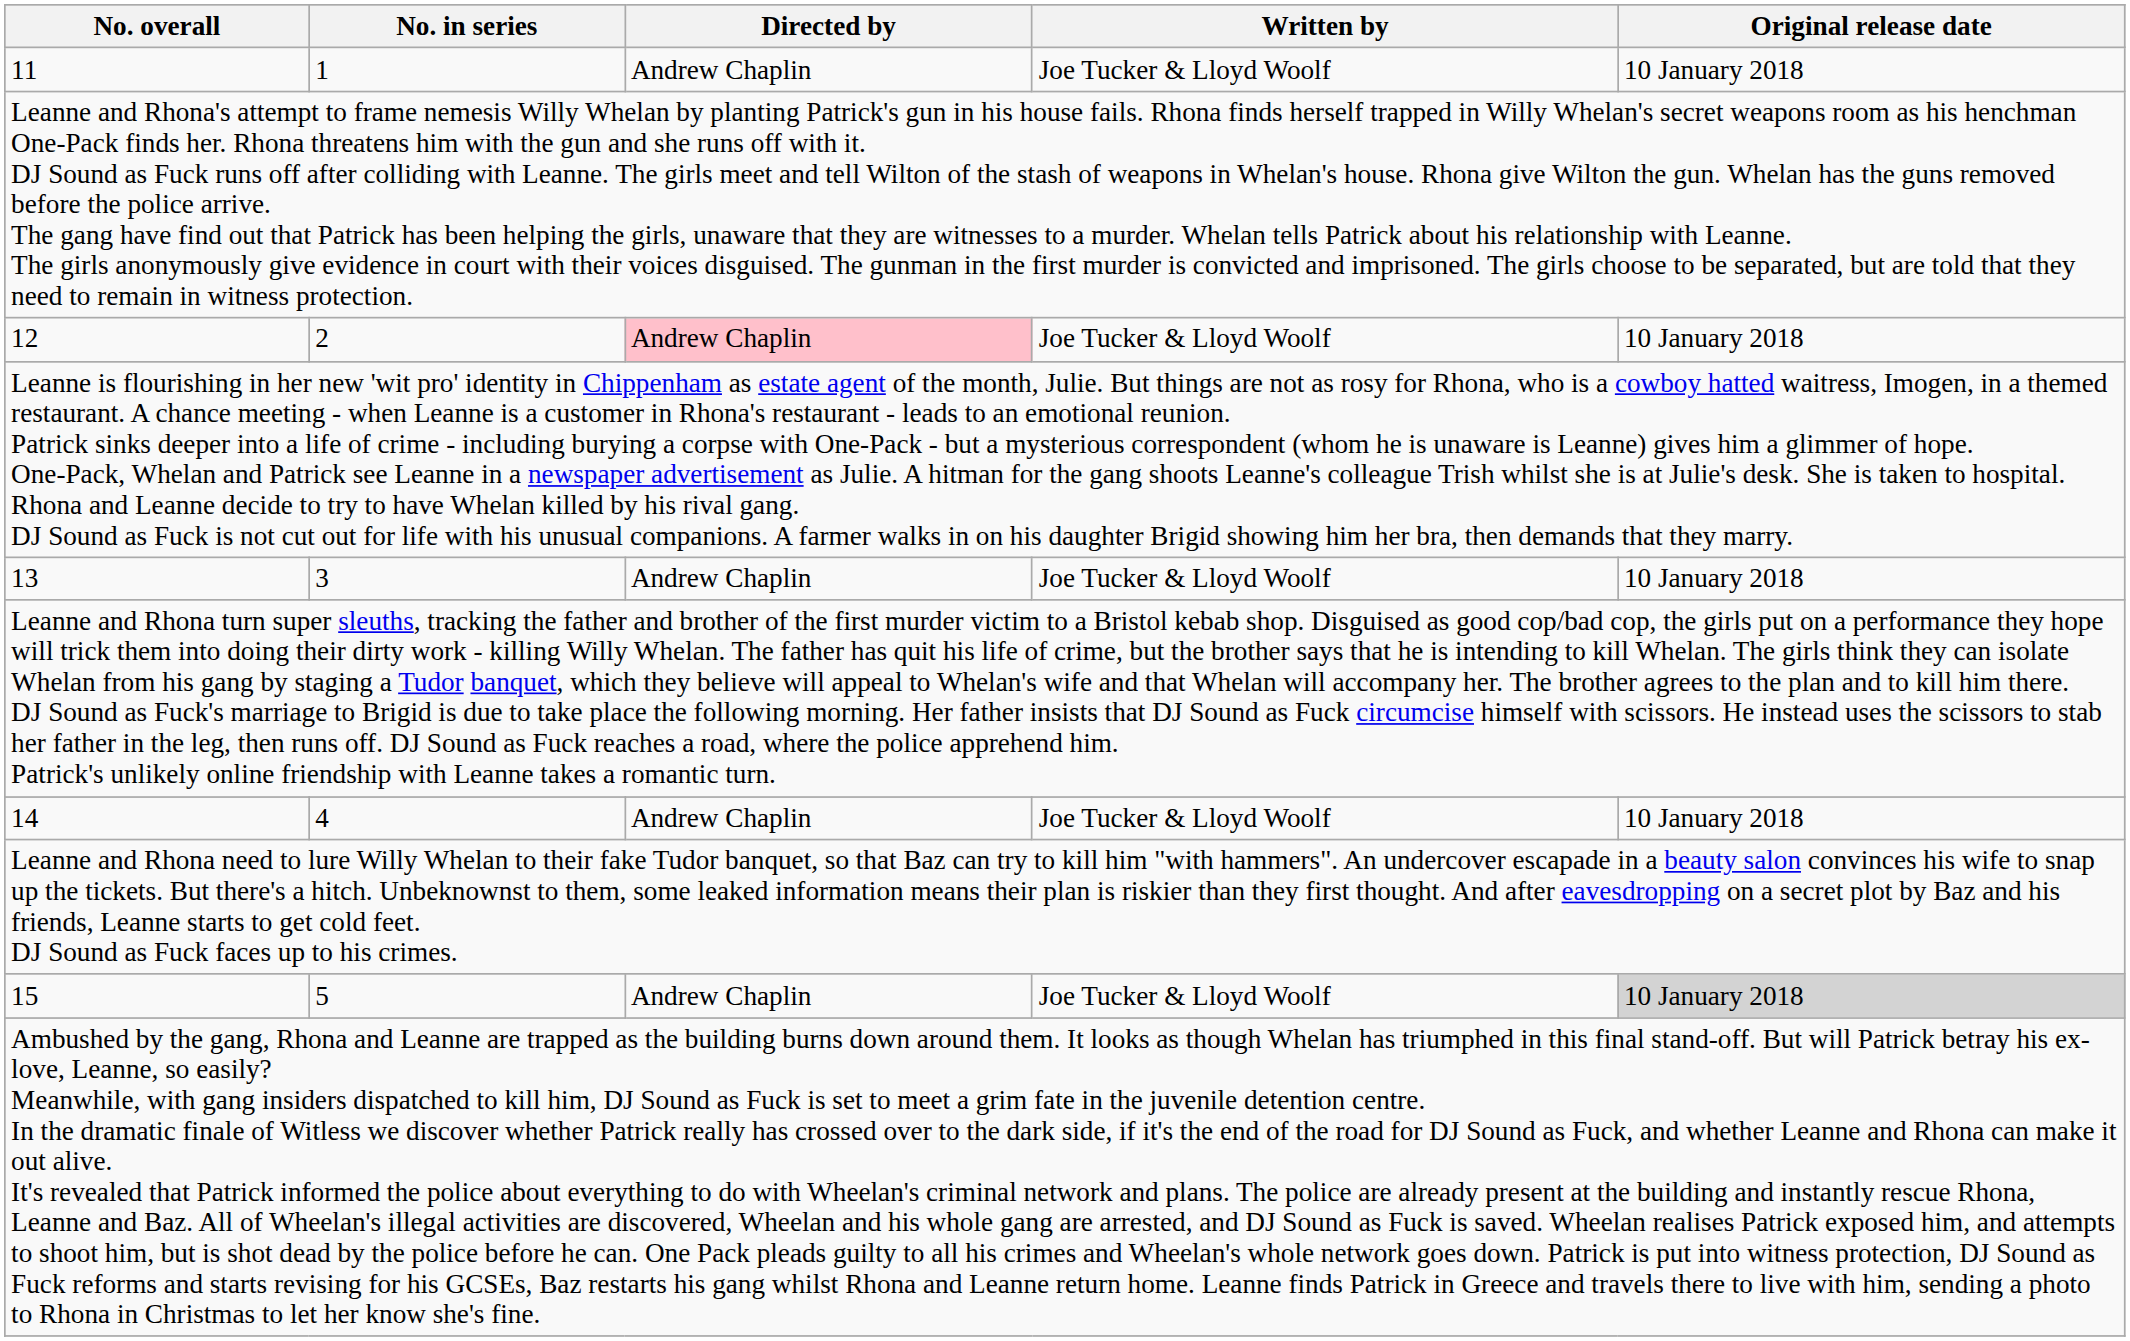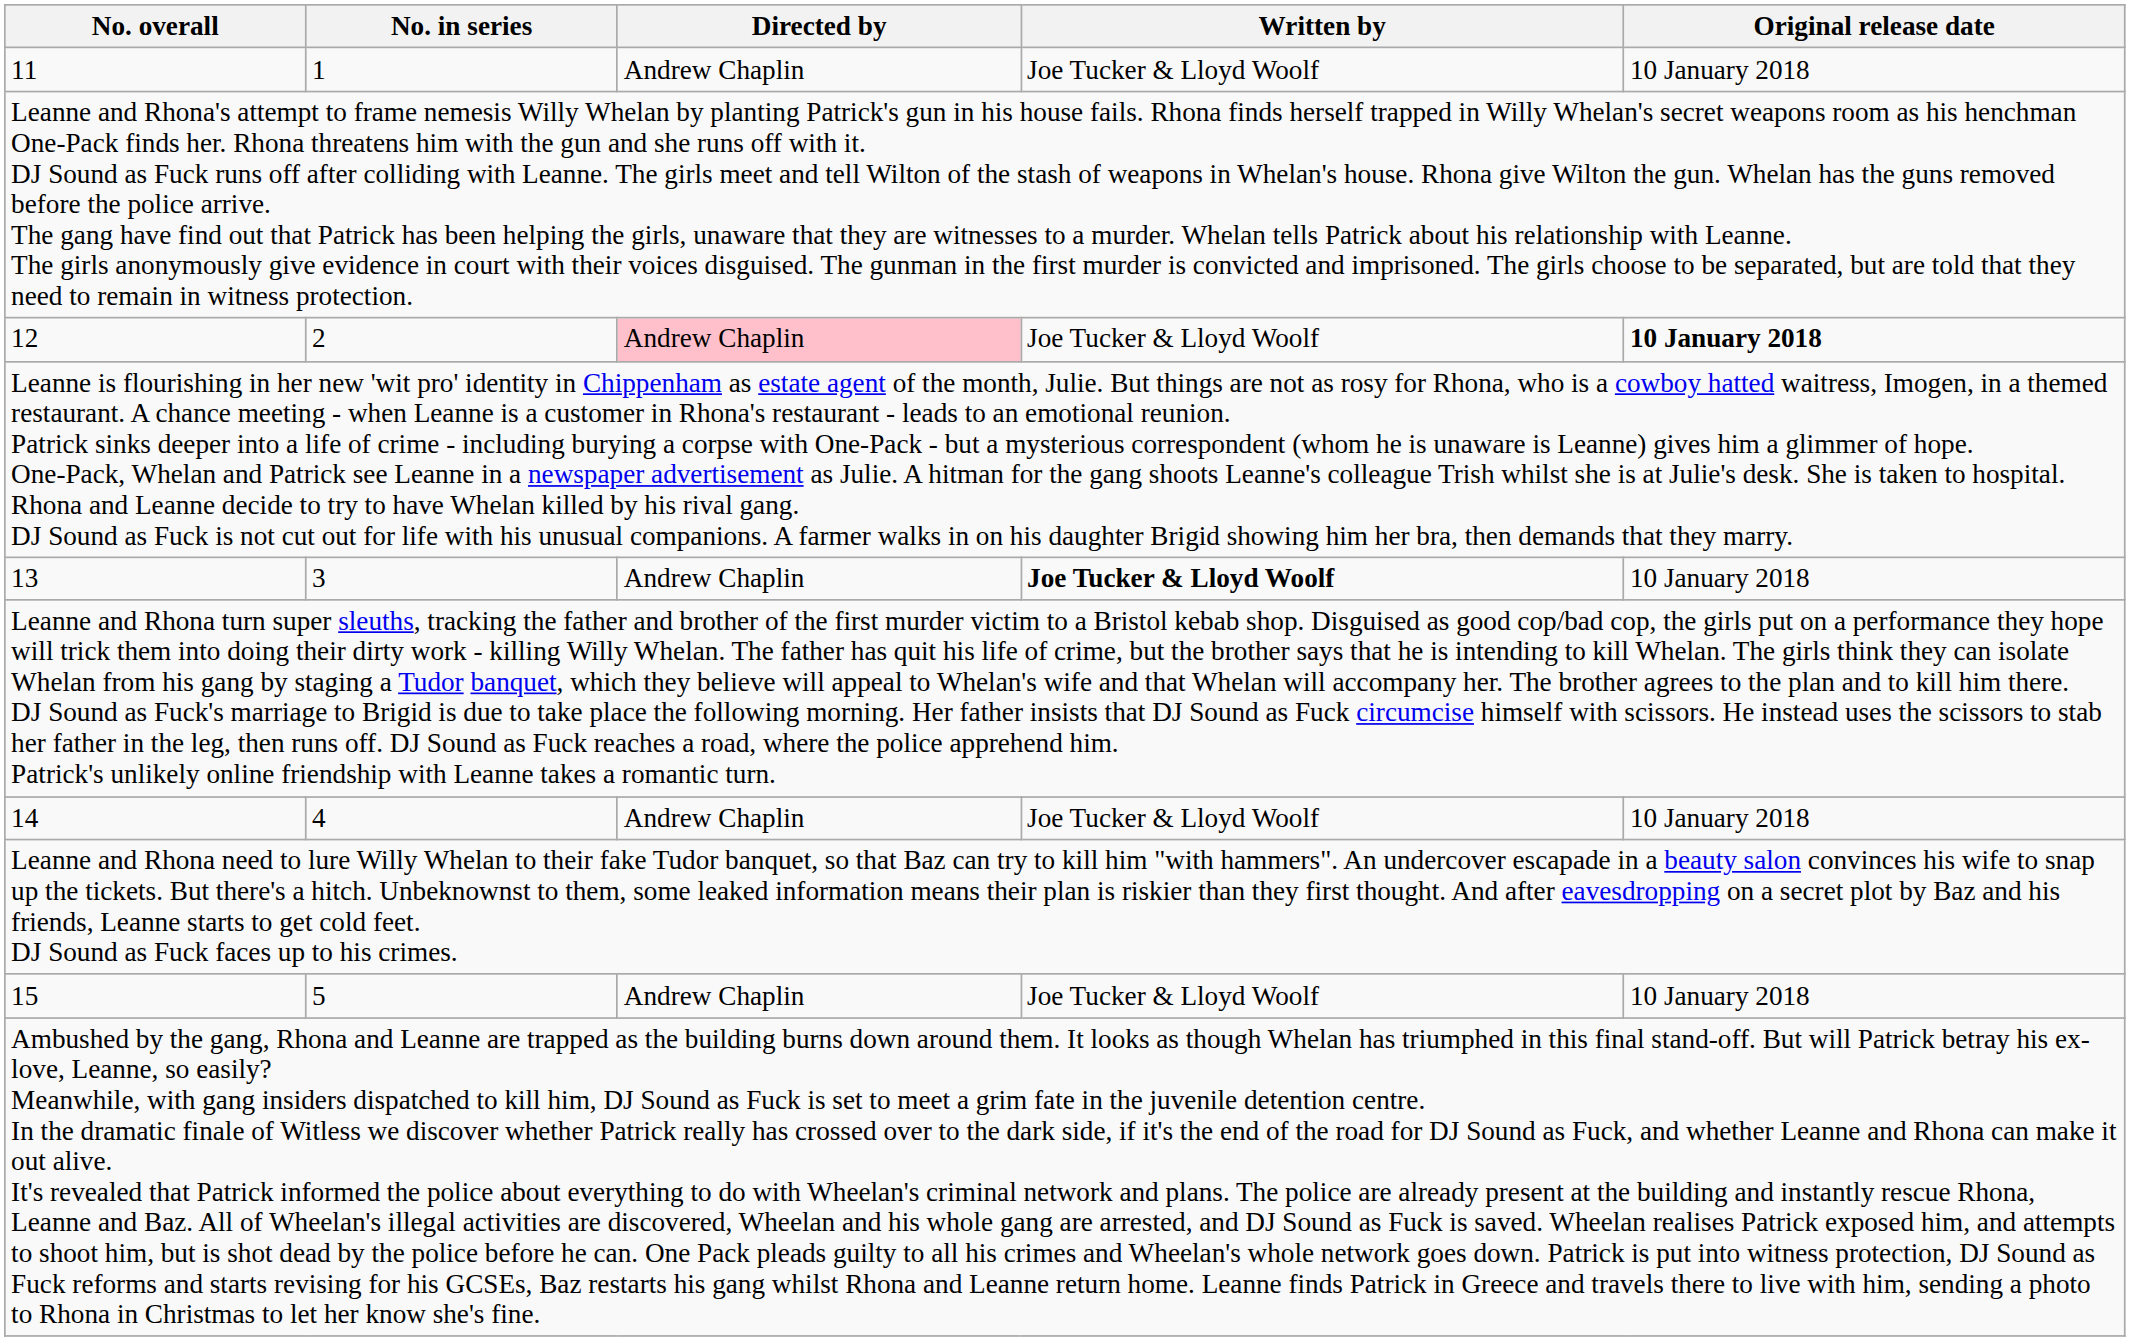12 | Original release date: normal -> bold
13 | Written by: normal -> bold
15 | Original release date: lightgrey background -> no background
